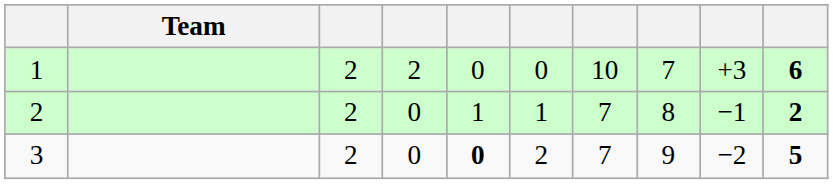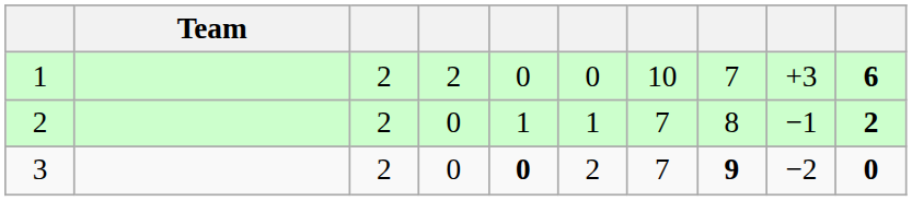3 | column 8: normal -> bold
3 | column 10: 5 -> 0
